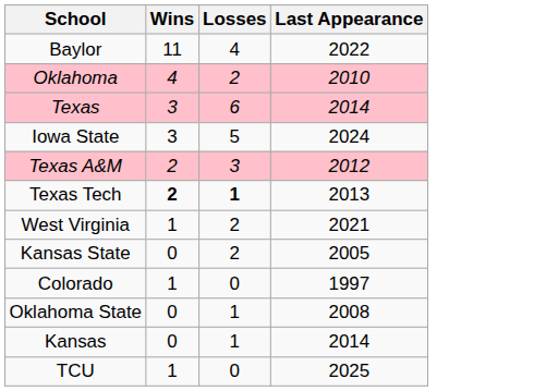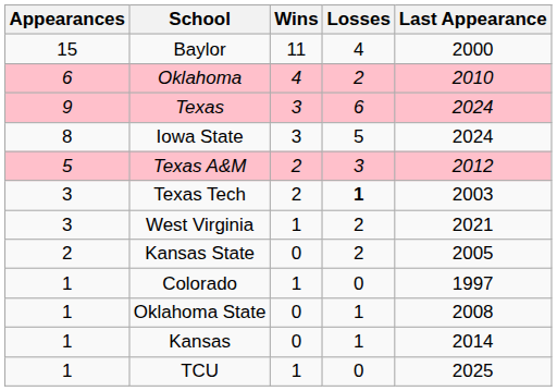+ column: Appearances | 15 | 6 | 9 | 8 | 5 | 3 | 3 | 2 | 1 | 1 | 1 | 1
Baylor | Last Appearance: 2022 -> 2000
Texas | Last Appearance: 2014 -> 2024
Texas Tech | Wins: bold -> normal
Texas Tech | Last Appearance: 2013 -> 2003
